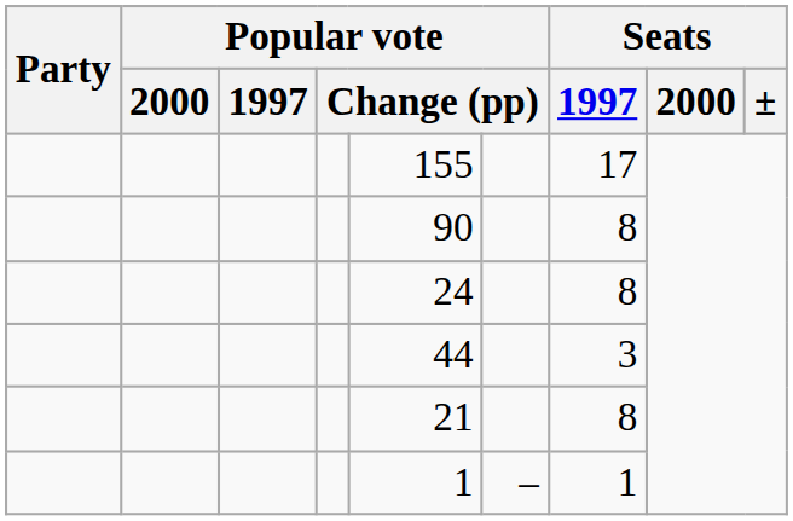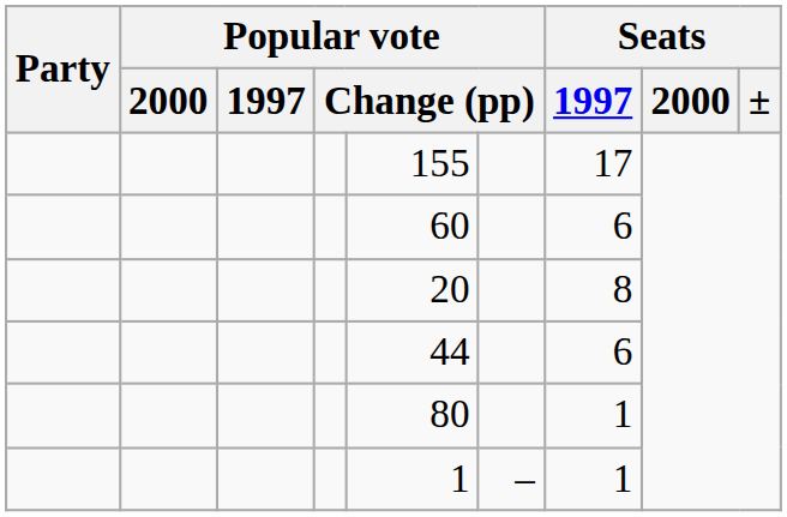row 4 | column 5: 90 -> 60
row 4 | Seats / 1997: 8 -> 6
row 5 | column 5: 24 -> 20
row 6 | Seats / 1997: 3 -> 6
row 7 | column 5: 21 -> 80
row 7 | Seats / 1997: 8 -> 1
